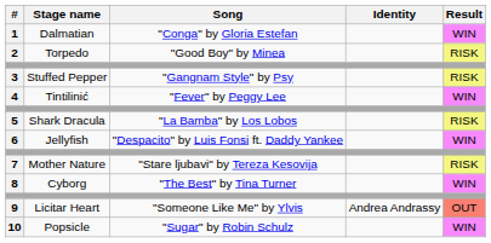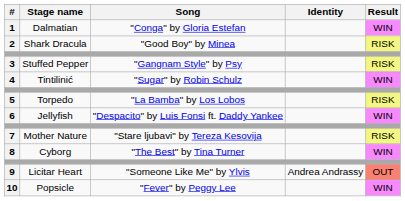2 | Stage name: Torpedo -> Shark Dracula
4 | Song: "Fever" by Peggy Lee -> "Sugar" by Robin Schulz
5 | Stage name: Shark Dracula -> Torpedo
10 | Song: "Sugar" by Robin Schulz -> "Fever" by Peggy Lee
